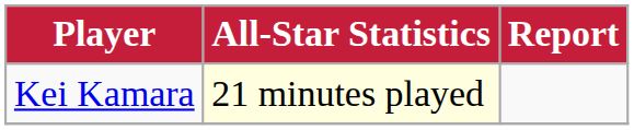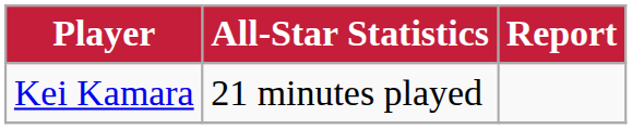Kei Kamara | All-Star Statistics: lightyellow background -> no background
